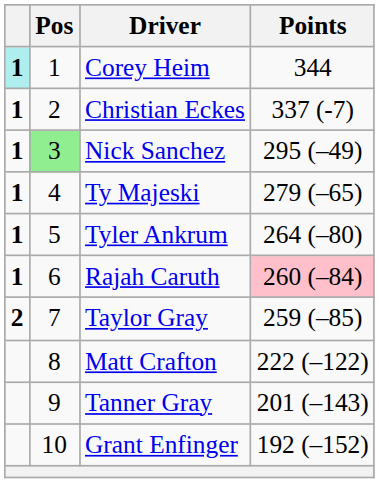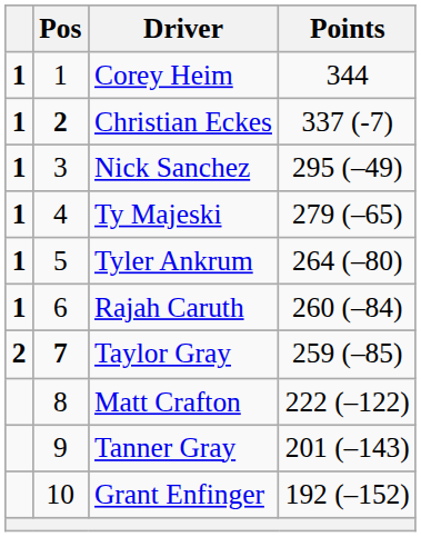Corey Heim | column 1: paleturquoise background -> no background
Christian Eckes | Pos: normal -> bold
Nick Sanchez | Pos: lightgreen background -> no background
Rajah Caruth | Points: pink background -> no background
Taylor Gray | Pos: normal -> bold
